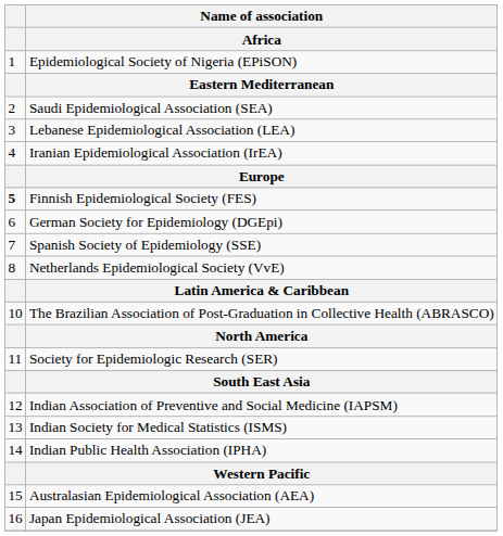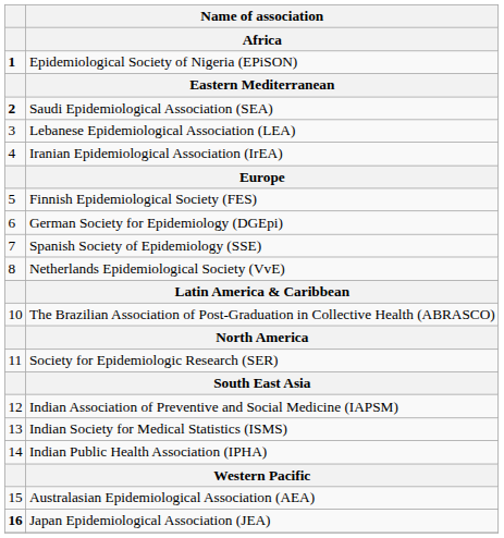Epidemiological Society of Nigeria (EPiSON) | column 1: normal -> bold
Saudi Epidemiological Association (SEA) | column 1: normal -> bold
Finnish Epidemiological Society (FES) | column 1: bold -> normal
Japan Epidemiological Association (JEA) | column 1: normal -> bold
